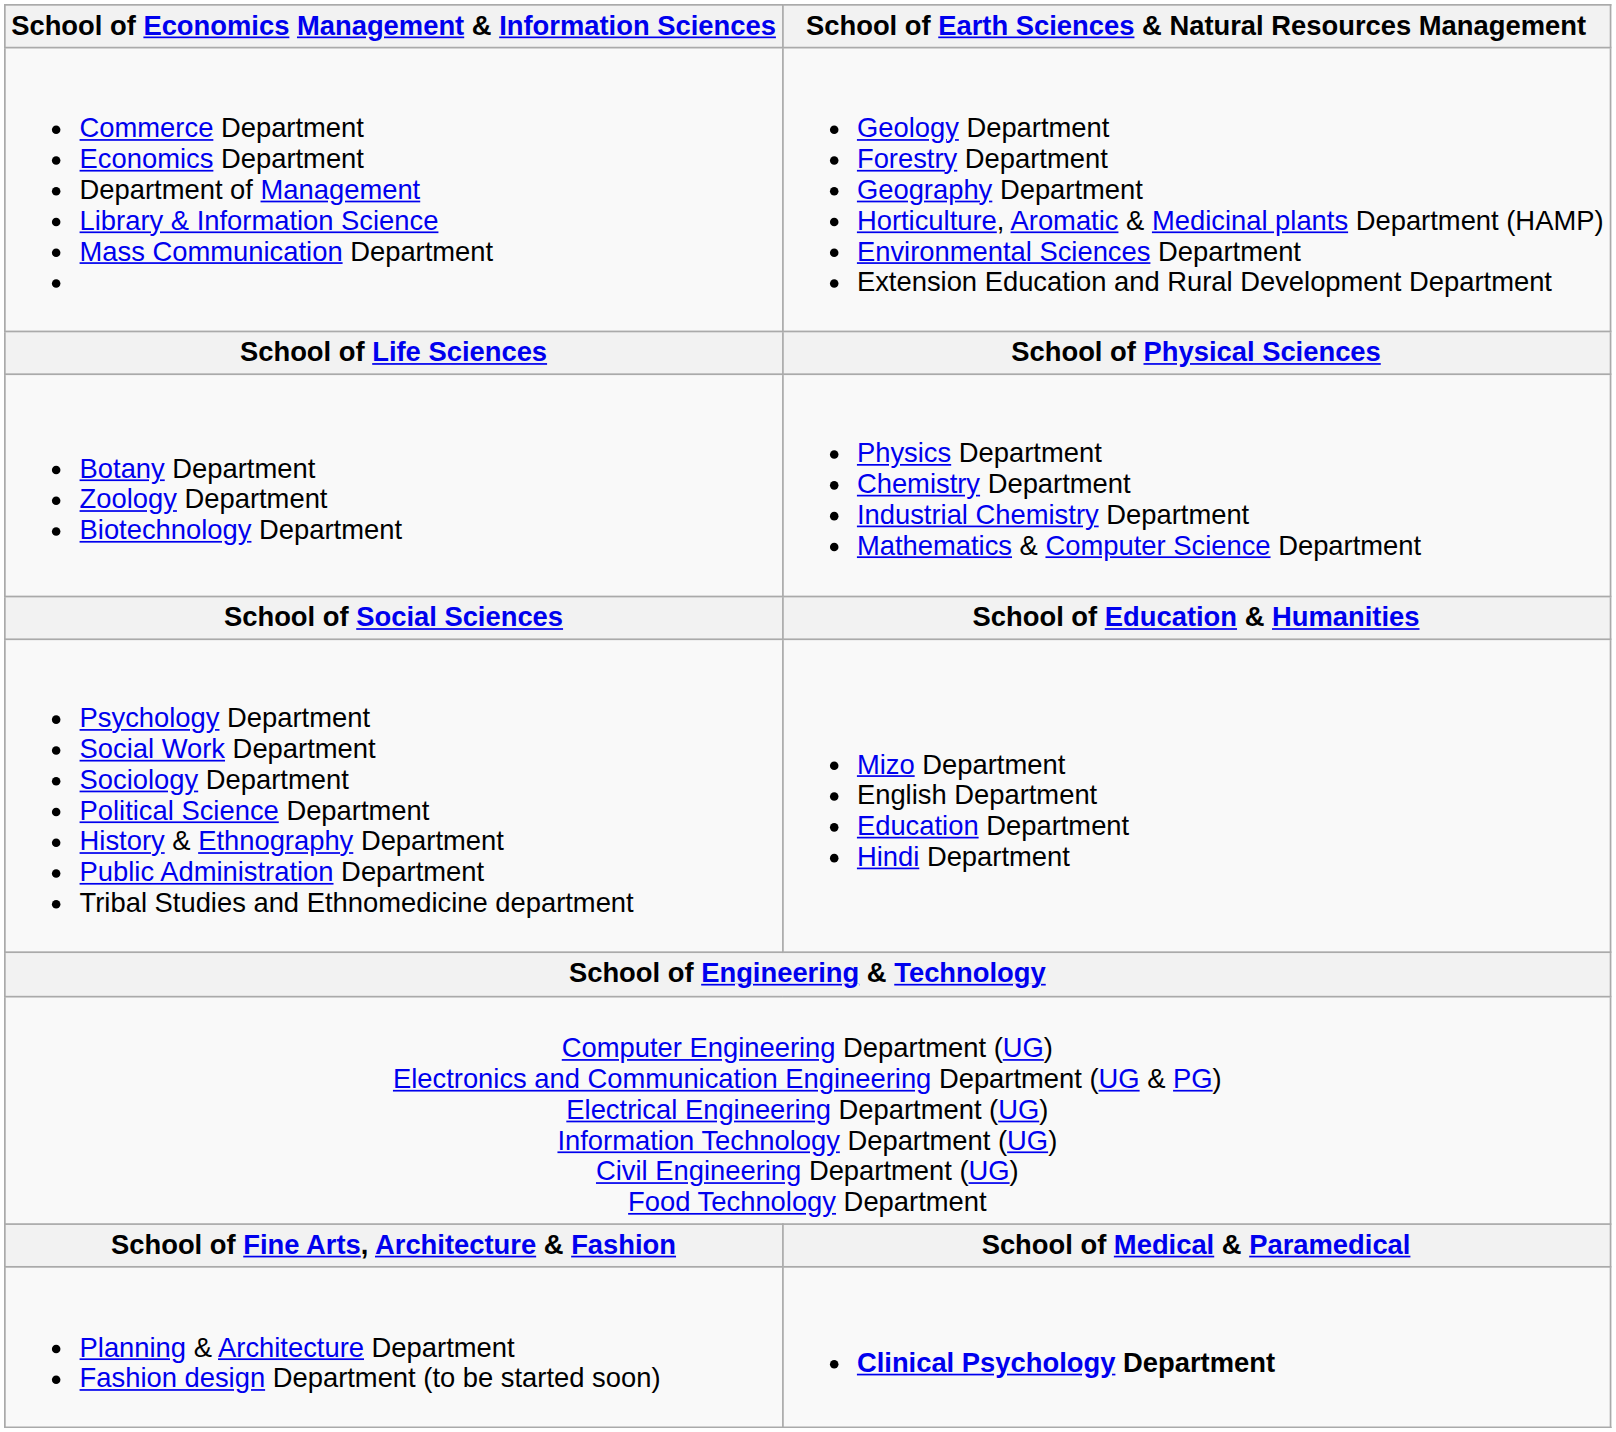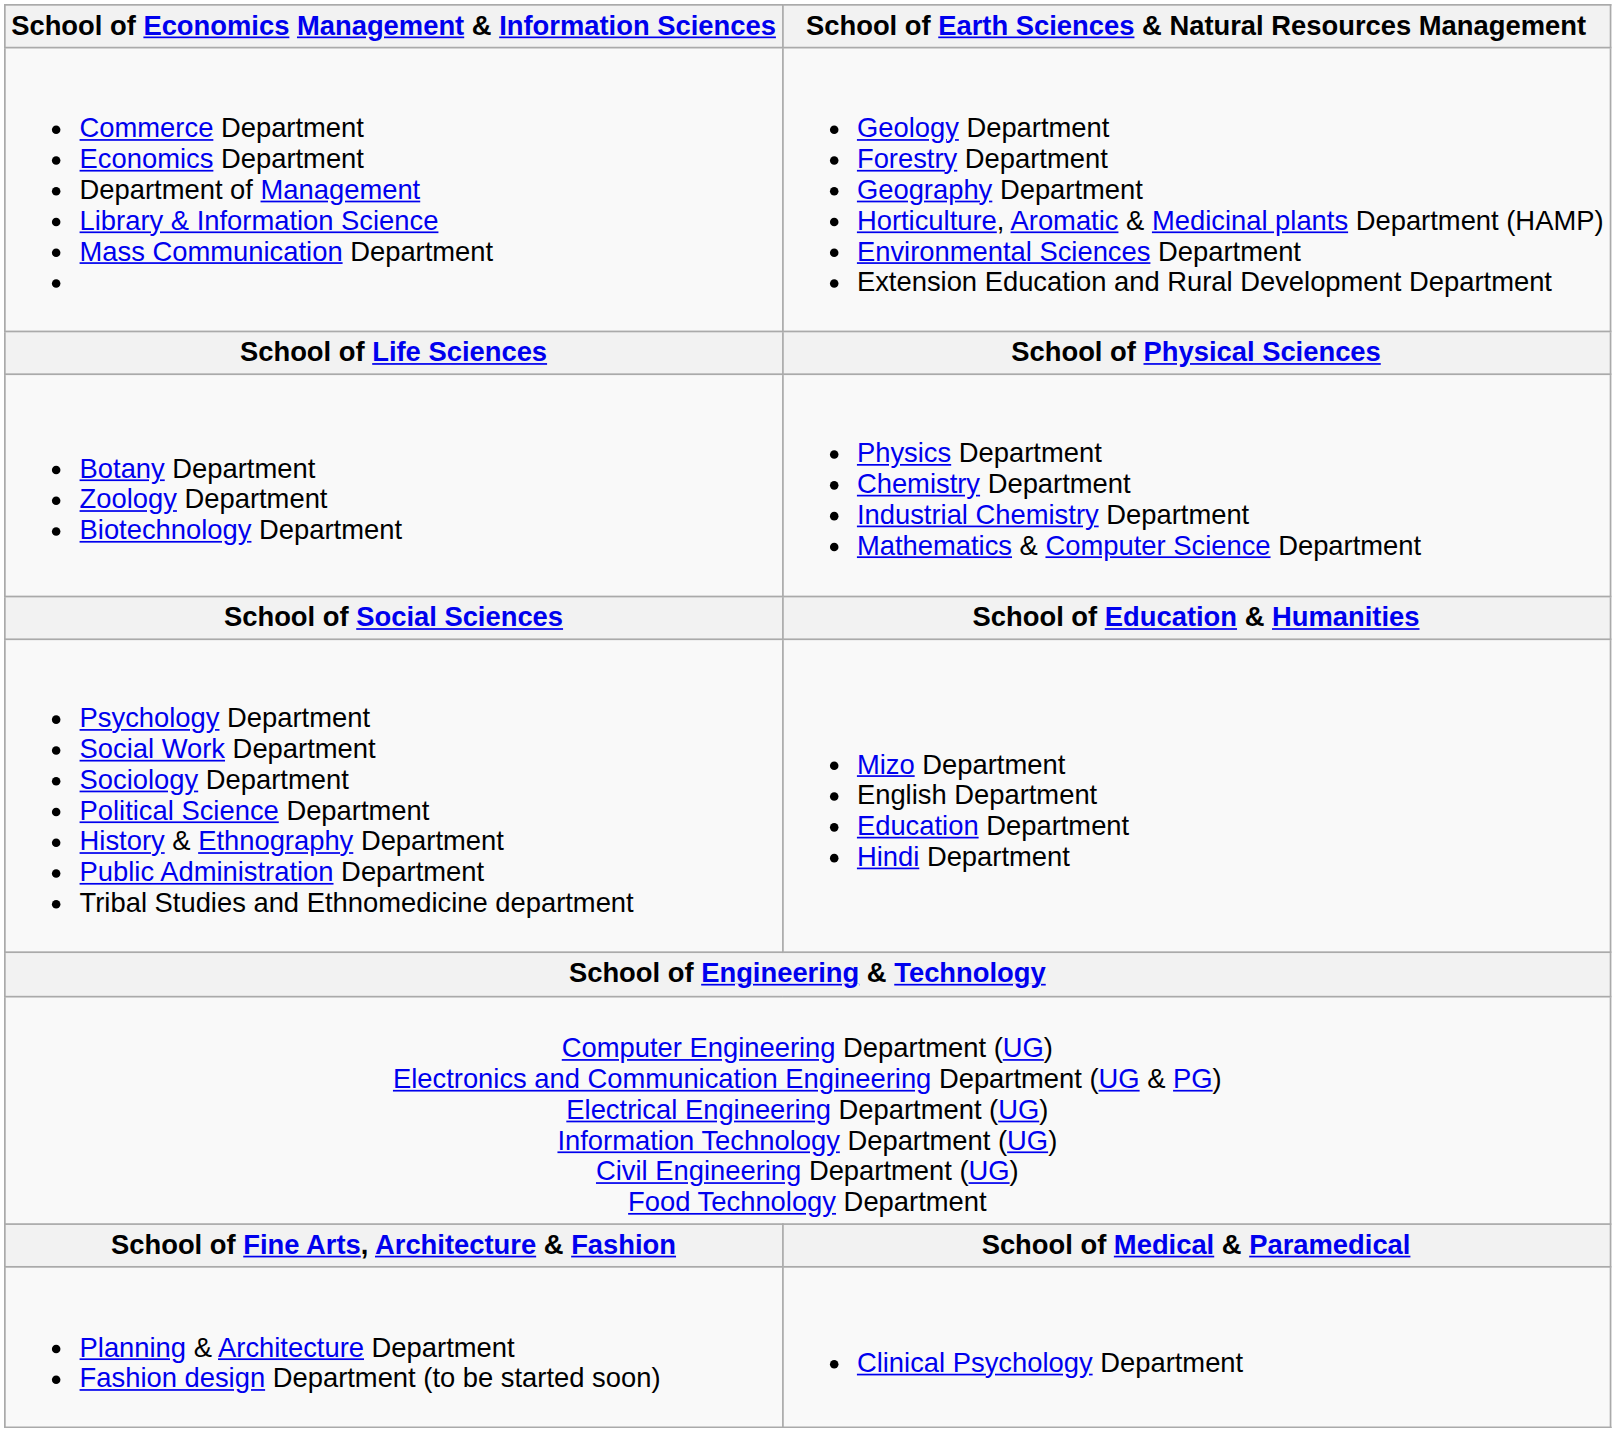row 10 | School of Earth Sciences & Natural Resources Management: bold -> normal
